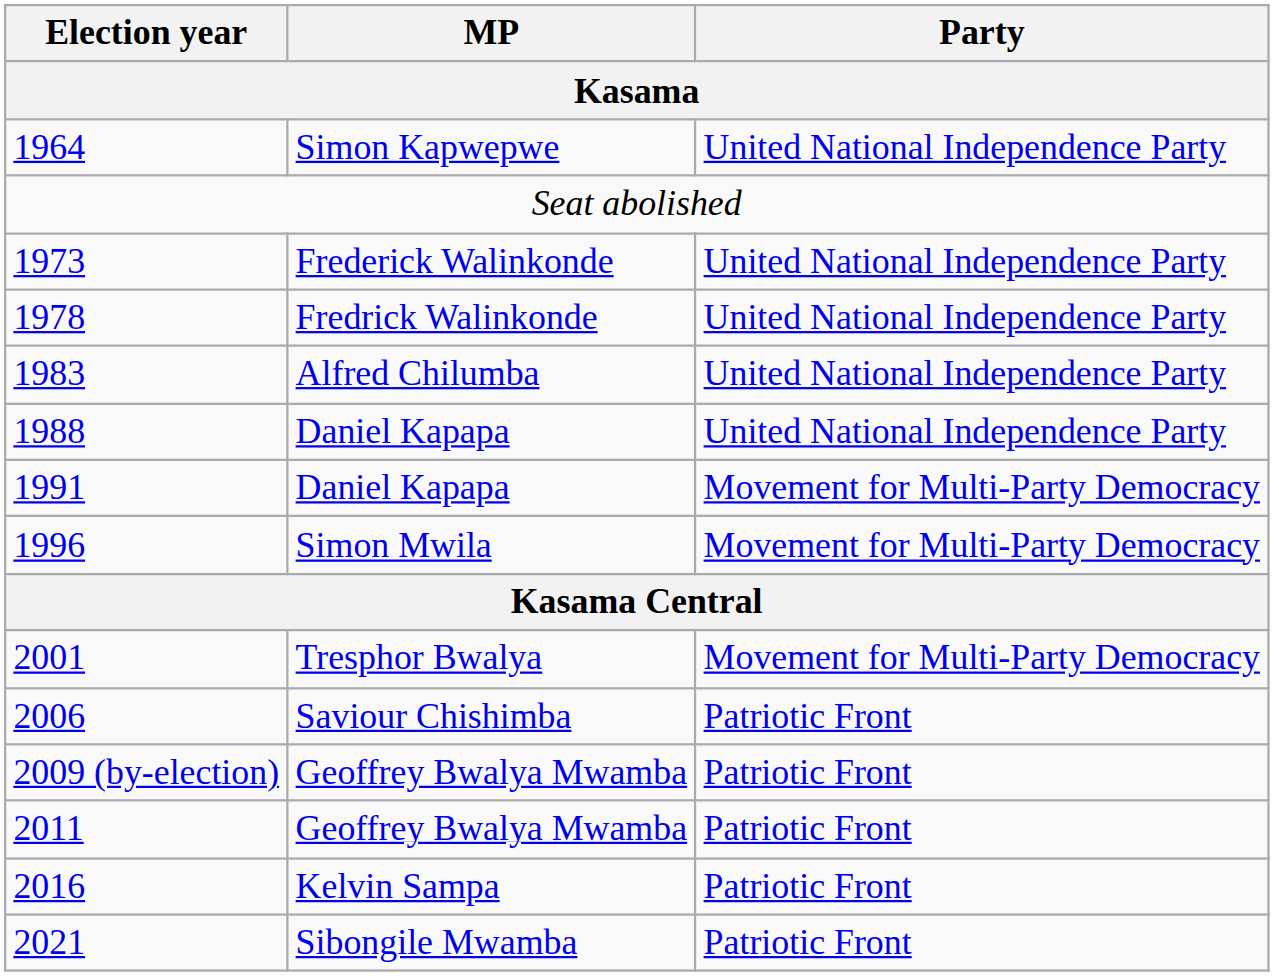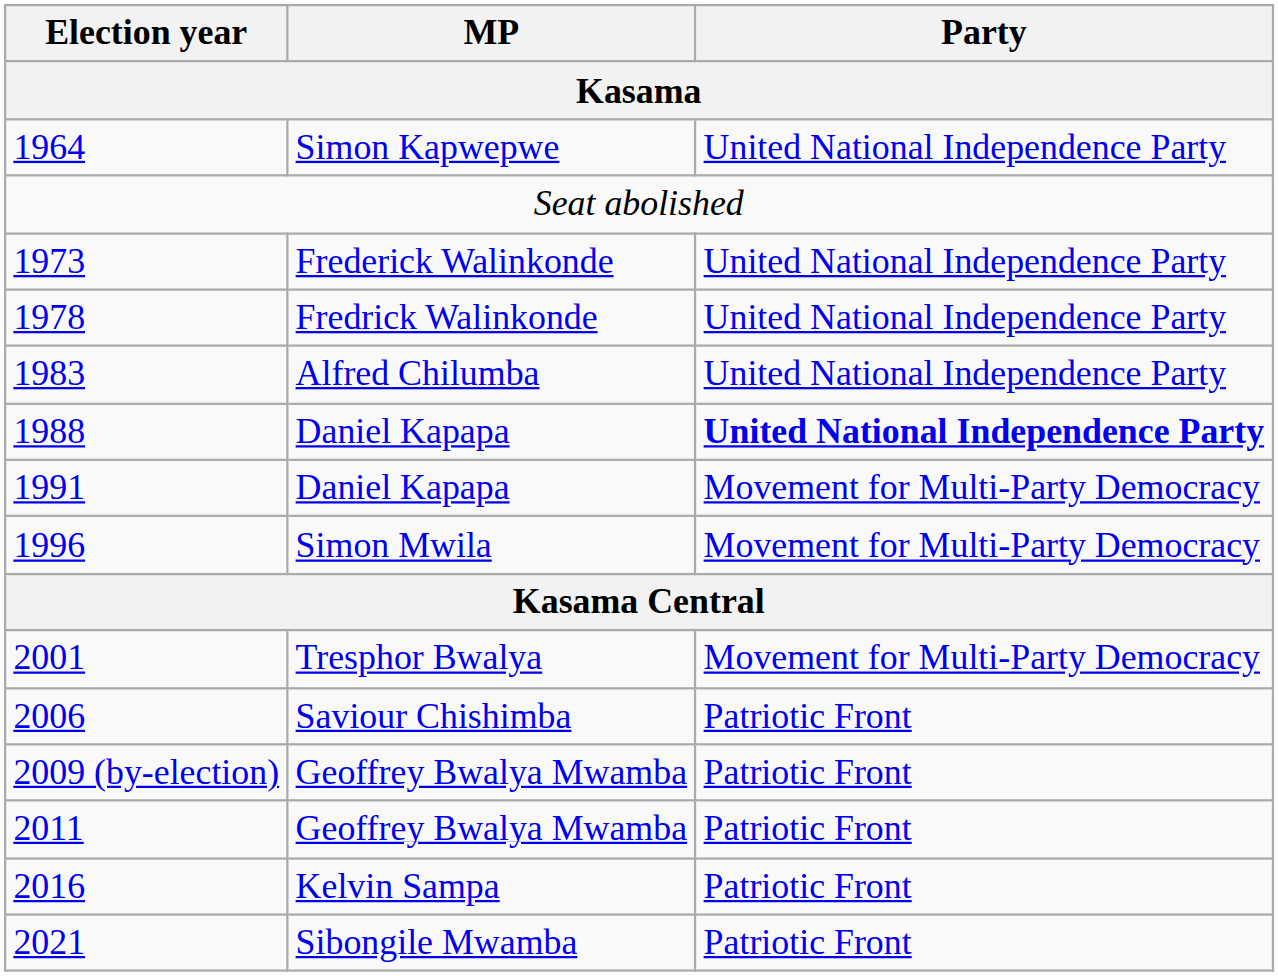1988 | Party: normal -> bold
